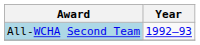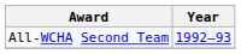row 2 | Award: lightblue background -> no background
